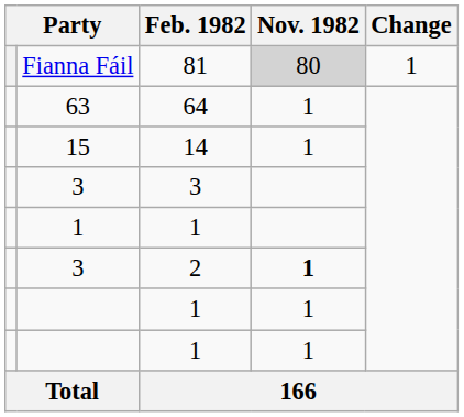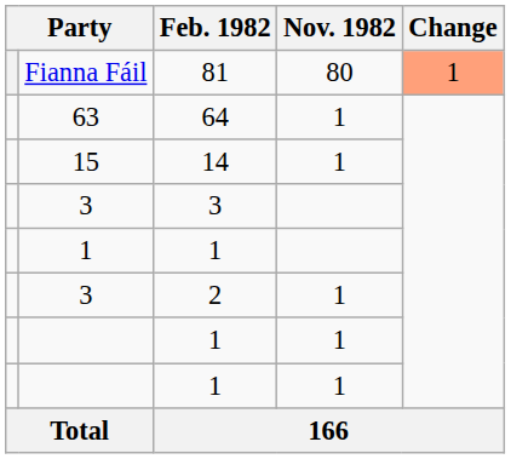Fianna Fáil | Nov. 1982: lightgrey background -> no background
Fianna Fáil | Change: no background -> lightsalmon background
3 / 2 | Nov. 1982: bold -> normal
